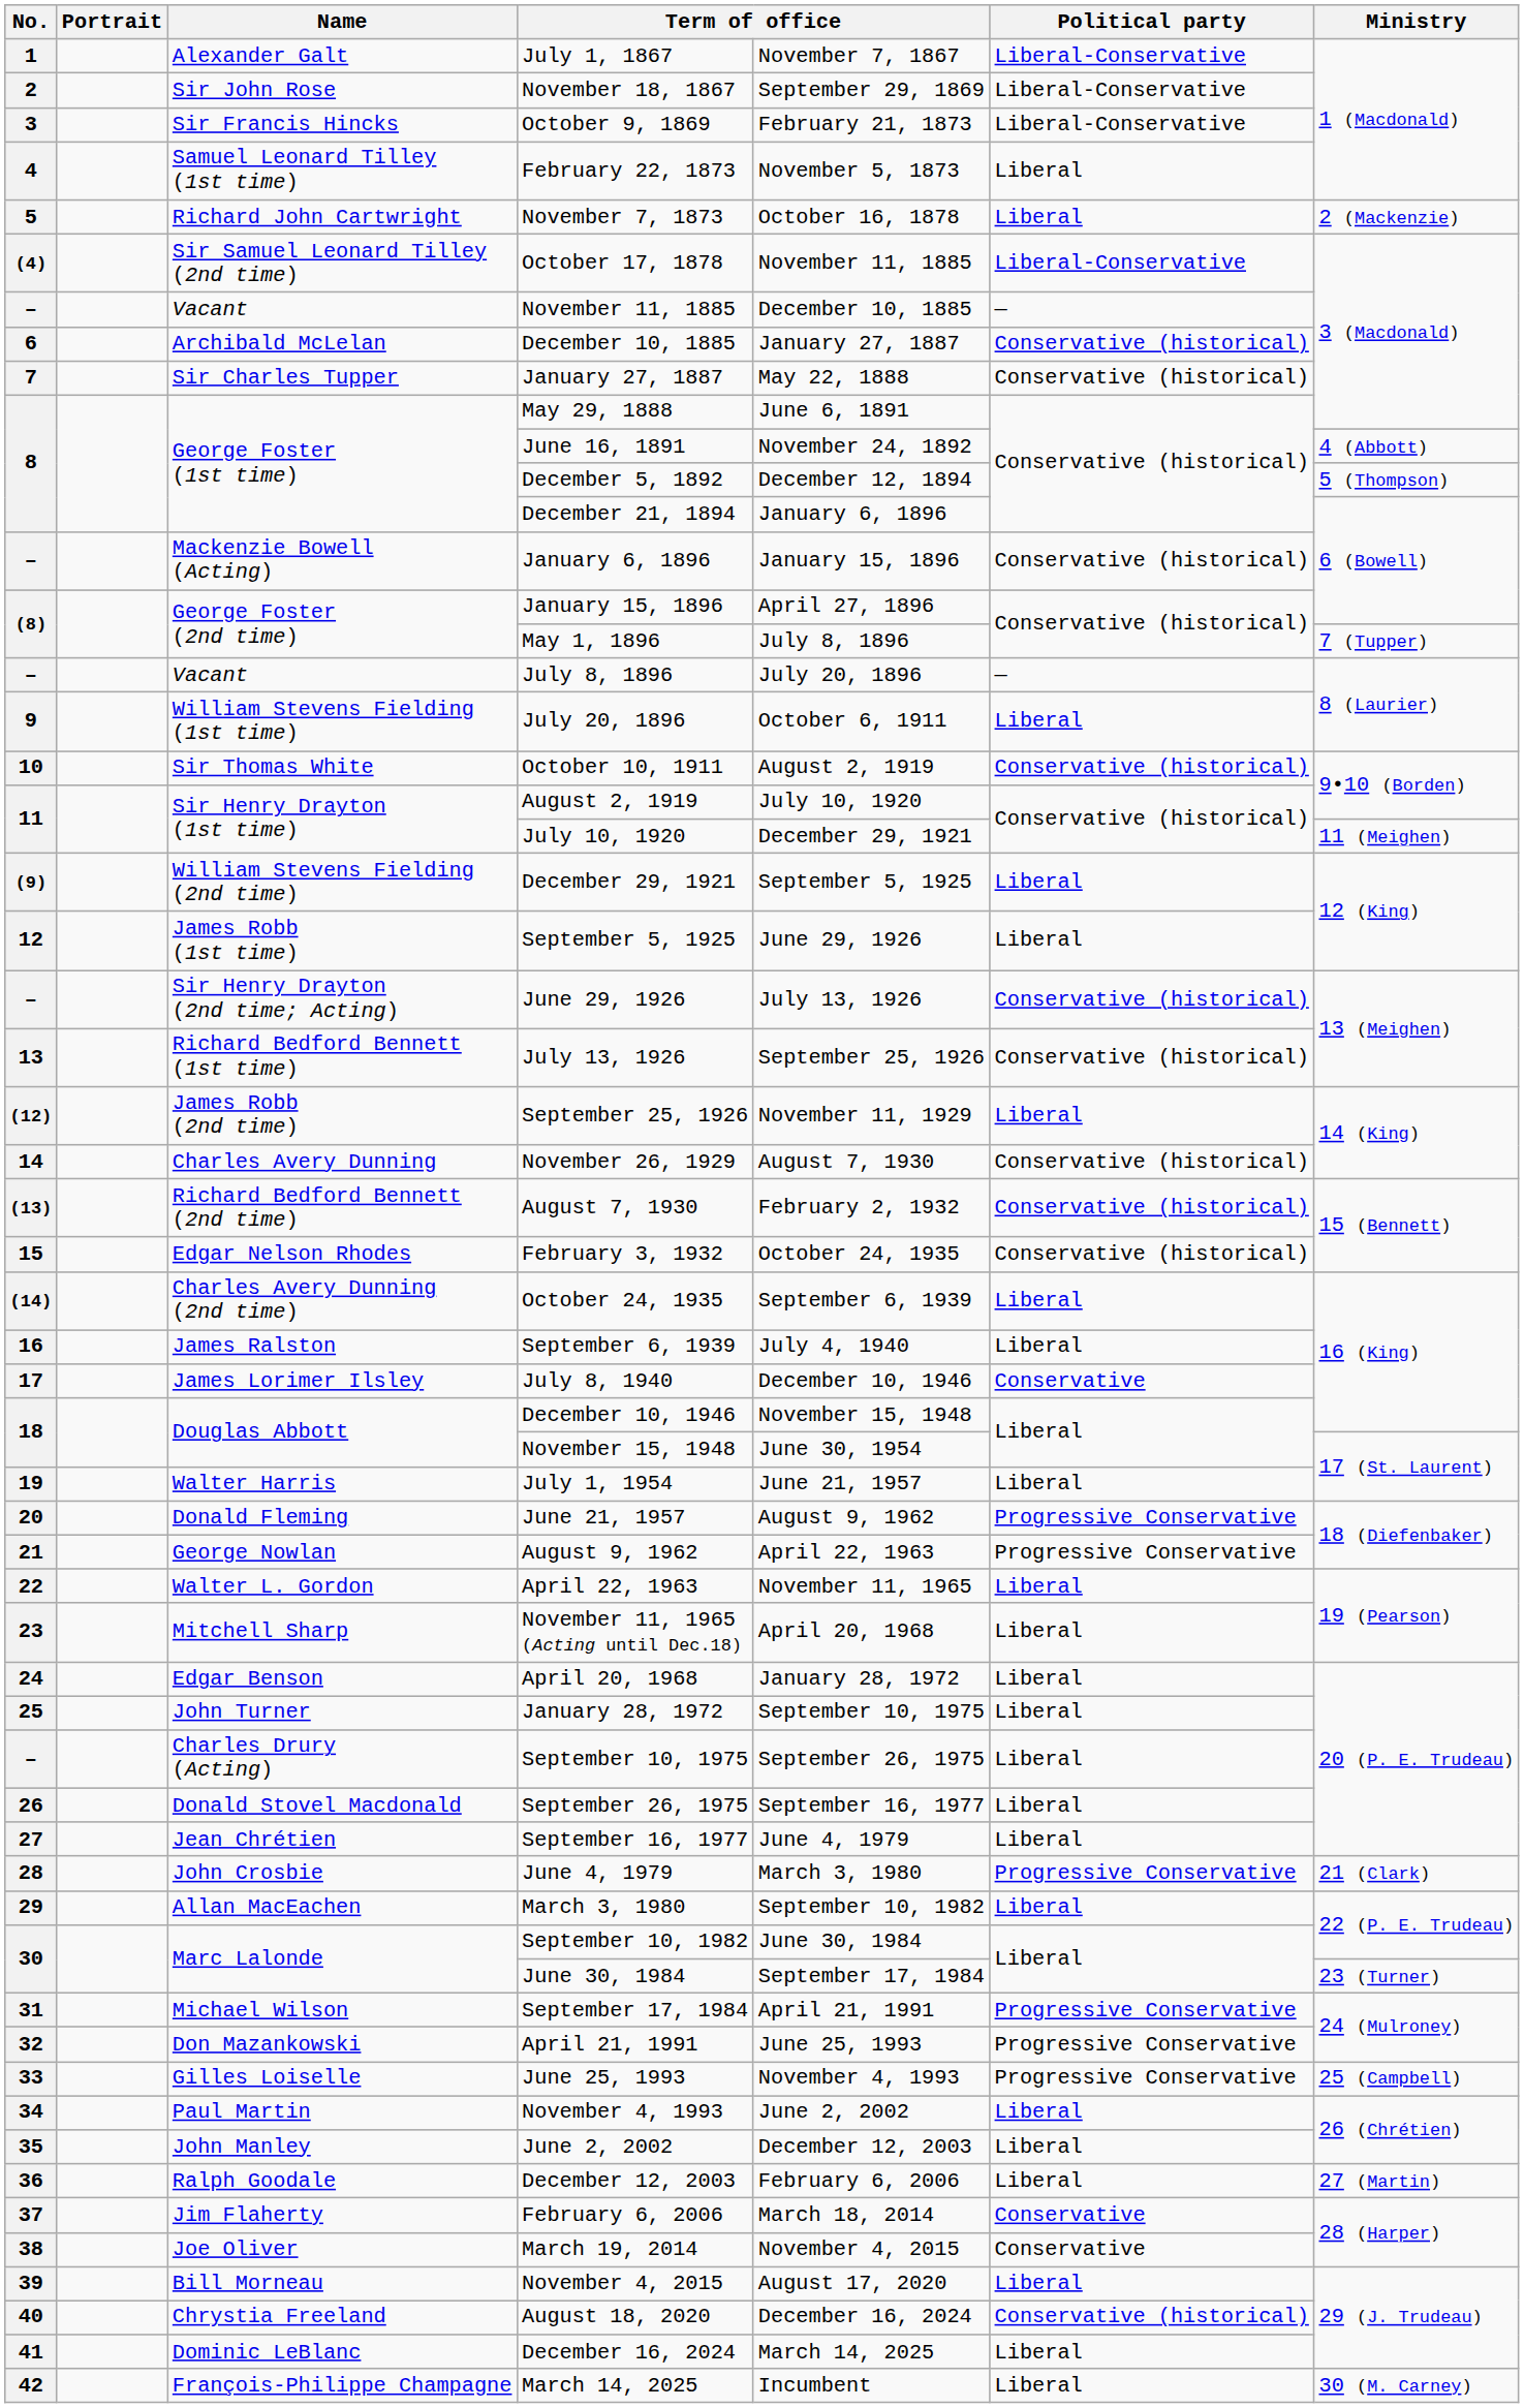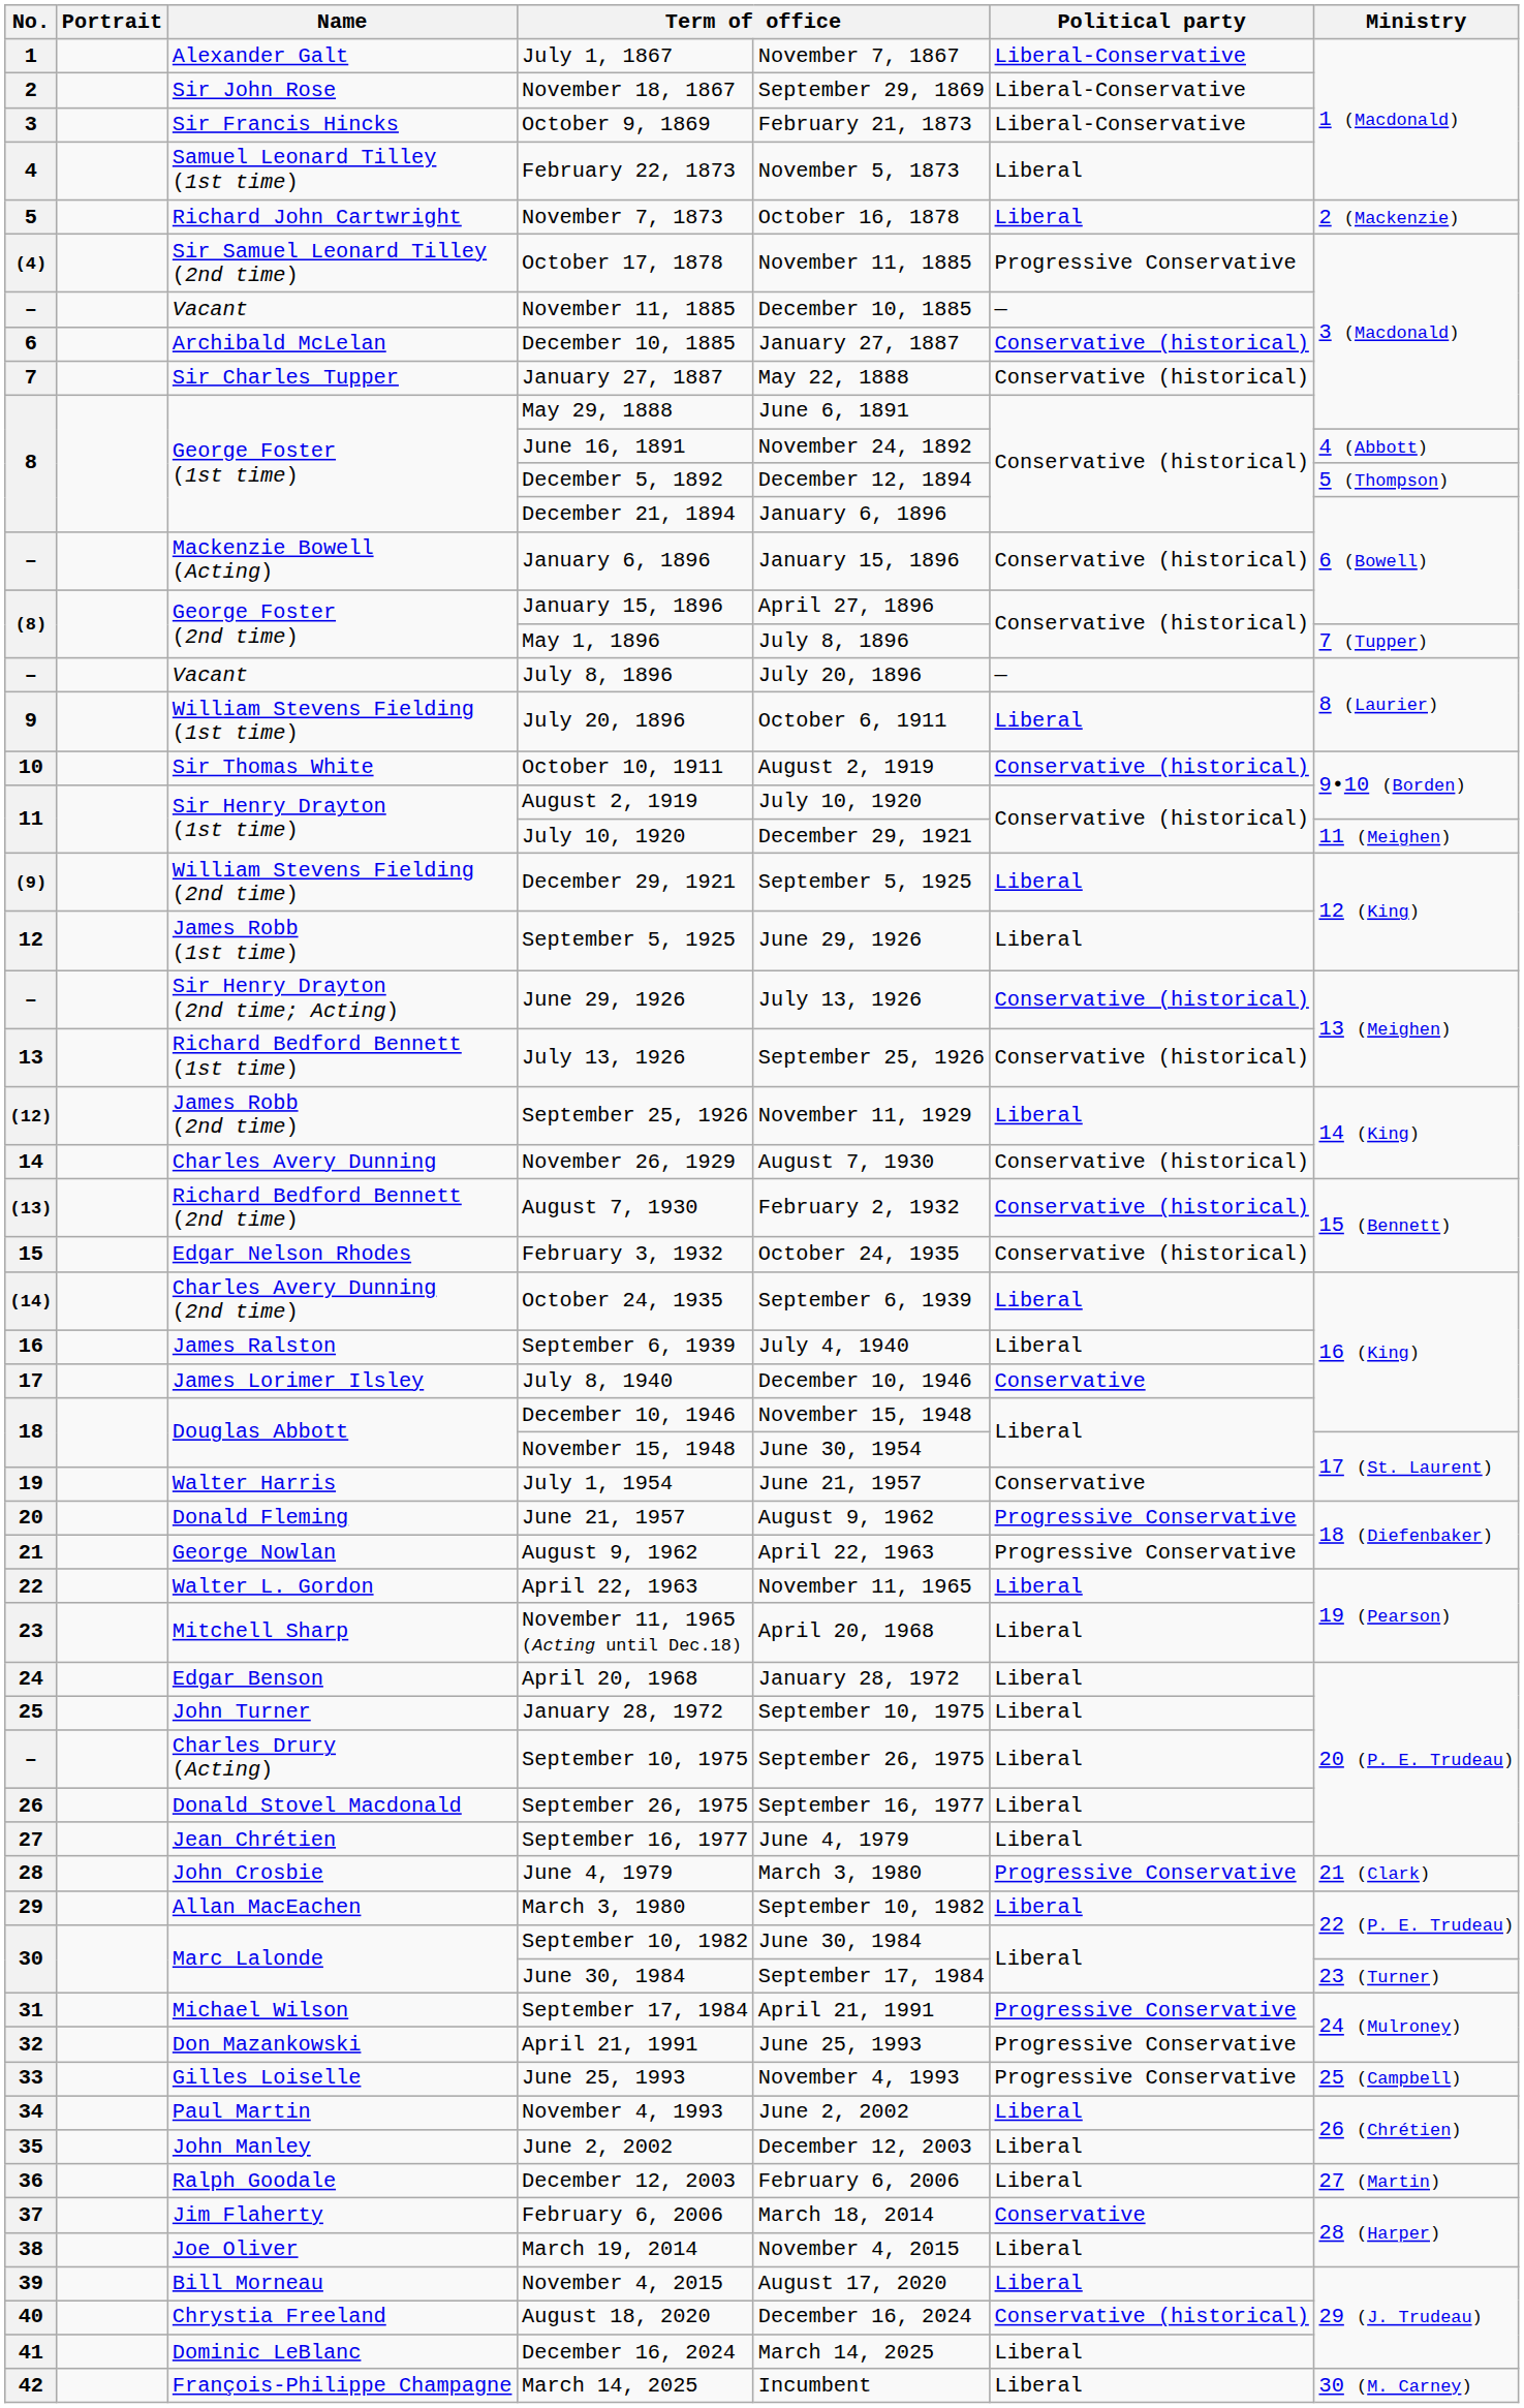October 17, 1878 | Political party: Liberal-Conservative -> Progressive Conservative
July 1, 1954 | Political party: Liberal -> Conservative
March 19, 2014 | Political party: Conservative -> Liberal
